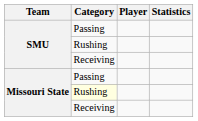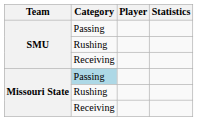Missouri State / Passing | Category: no background -> lightblue background
Missouri State / Rushing | Category: lightyellow background -> no background
